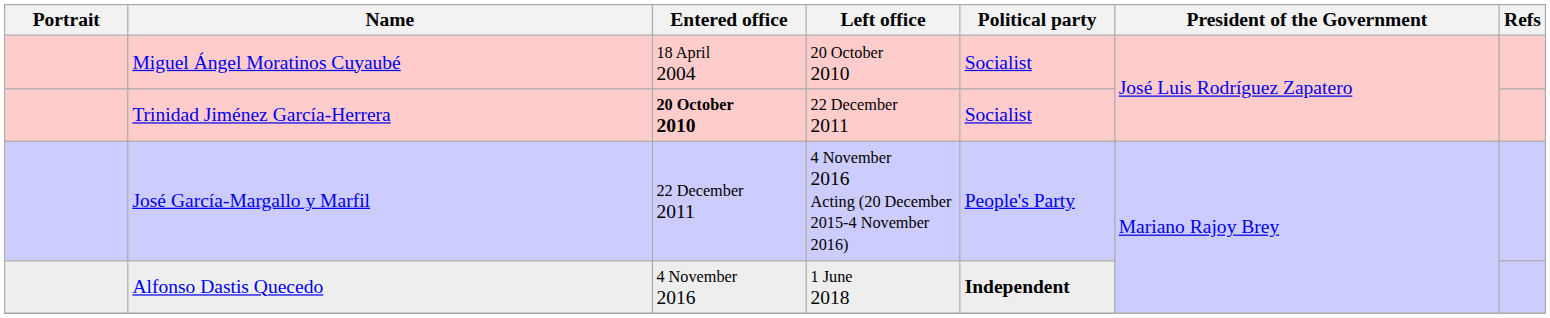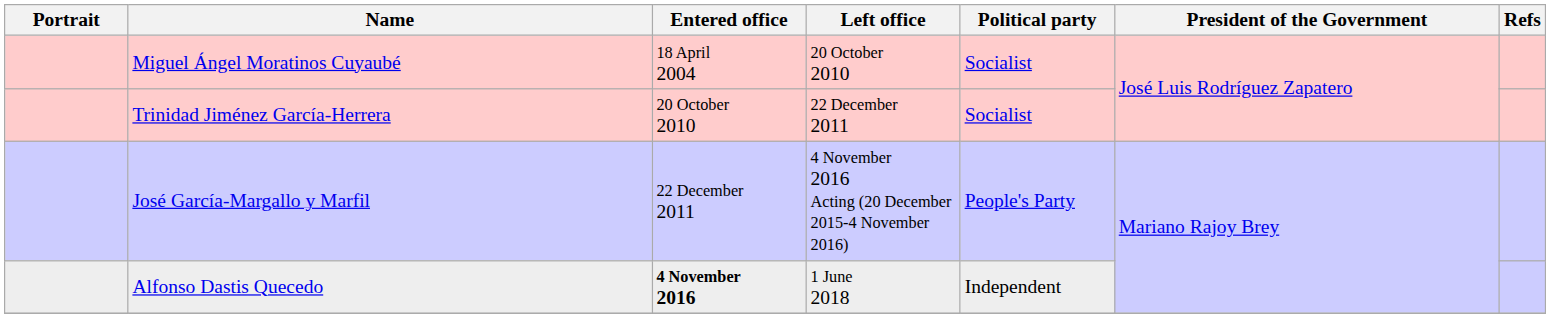Trinidad Jiménez García-Herrera | Entered office: bold -> normal
Alfonso Dastis Quecedo | Entered office: normal -> bold
Alfonso Dastis Quecedo | Political party: bold -> normal
